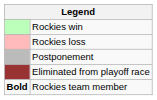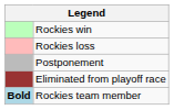Rockies team member | column 1: no background -> lightblue background
